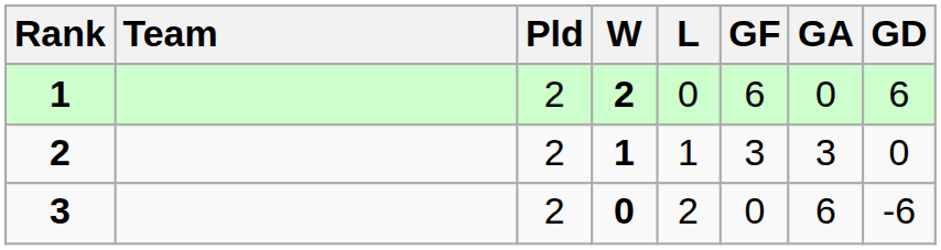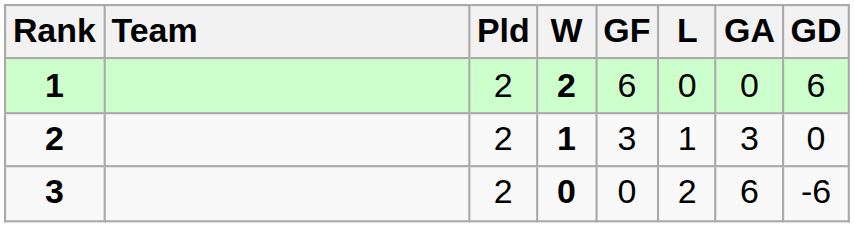columns swapped: L <-> GF
